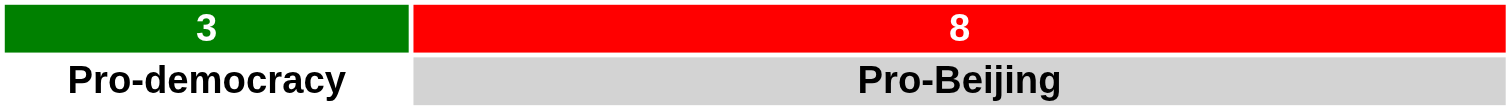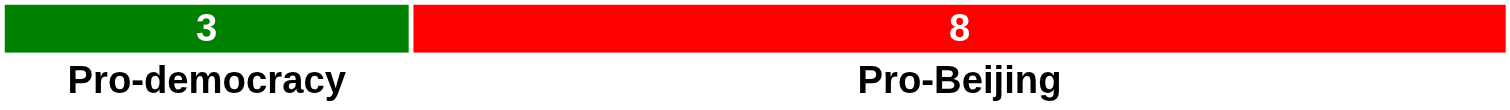Pro-democracy | 8: lightgrey background -> no background
